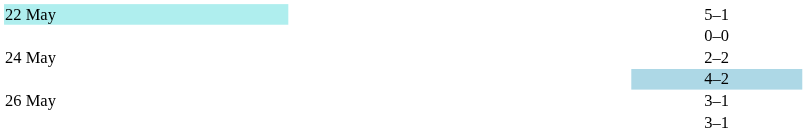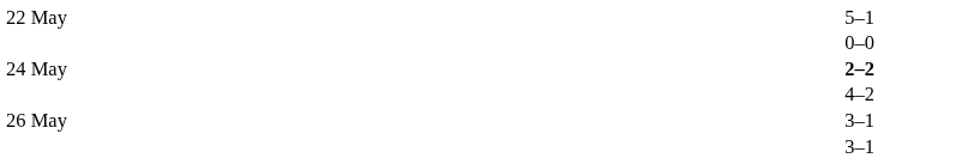5–1 | column 1: paleturquoise background -> no background
2–2 | column 2: normal -> bold
4–2 | column 2: lightblue background -> no background
